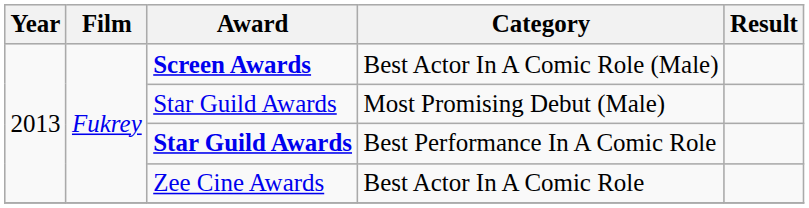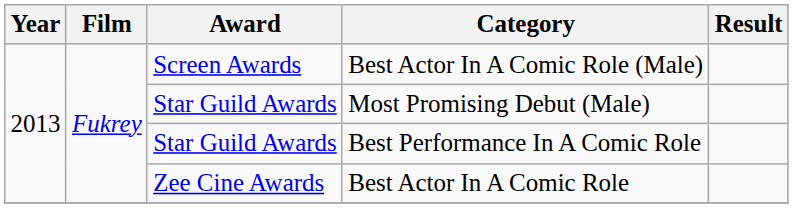Best Actor In A Comic Role (Male) | Award: bold -> normal
Best Performance In A Comic Role | Award: bold -> normal
